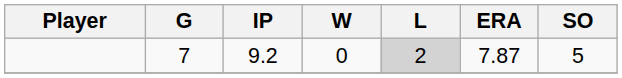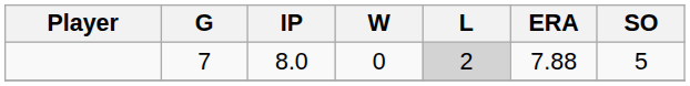row 2 | IP: 9.2 -> 8.0
row 2 | ERA: 7.87 -> 7.88
